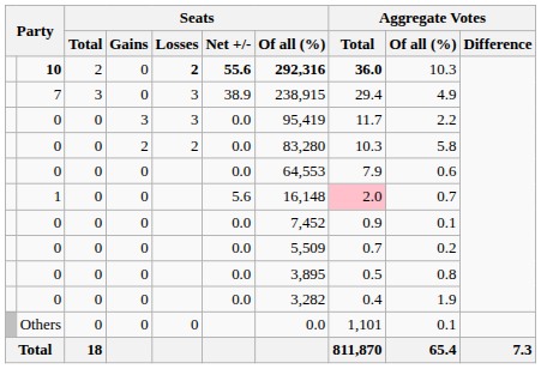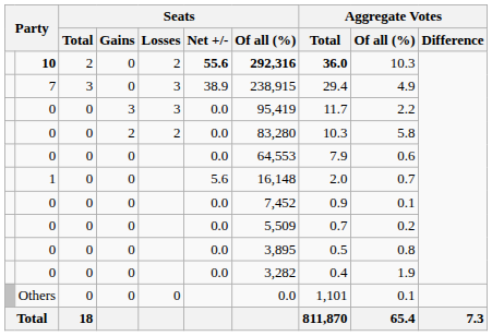10 | Seats / Losses: bold -> normal
1 | Aggregate Votes / Total: pink background -> no background
